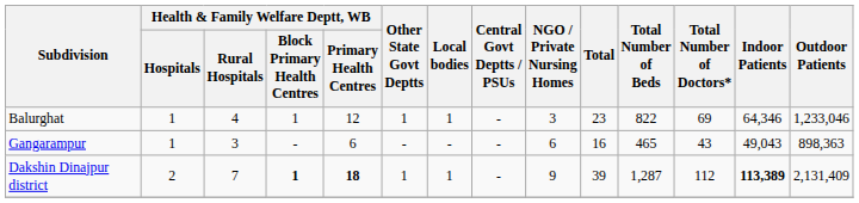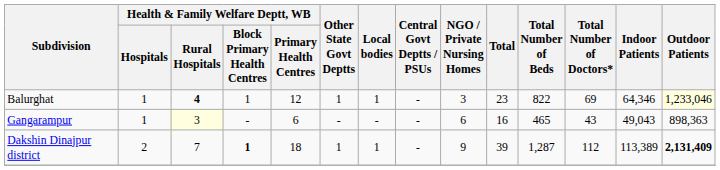Balurghat | Health & Family Welfare Deptt, WB / Rural Hospitals: normal -> bold
Balurghat | Outdoor Patients: no background -> lightyellow background
Gangarampur | Health & Family Welfare Deptt, WB / Rural Hospitals: no background -> lightyellow background
Dakshin Dinajpur district | Health & Family Welfare Deptt, WB / Primary Health Centres: bold -> normal
Dakshin Dinajpur district | Indoor Patients: bold -> normal
Dakshin Dinajpur district | Outdoor Patients: normal -> bold
